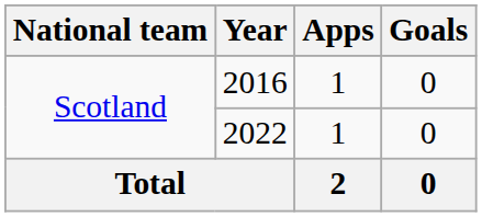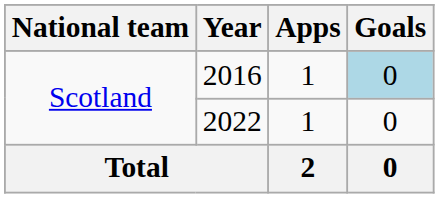2016 | Goals: no background -> lightblue background
